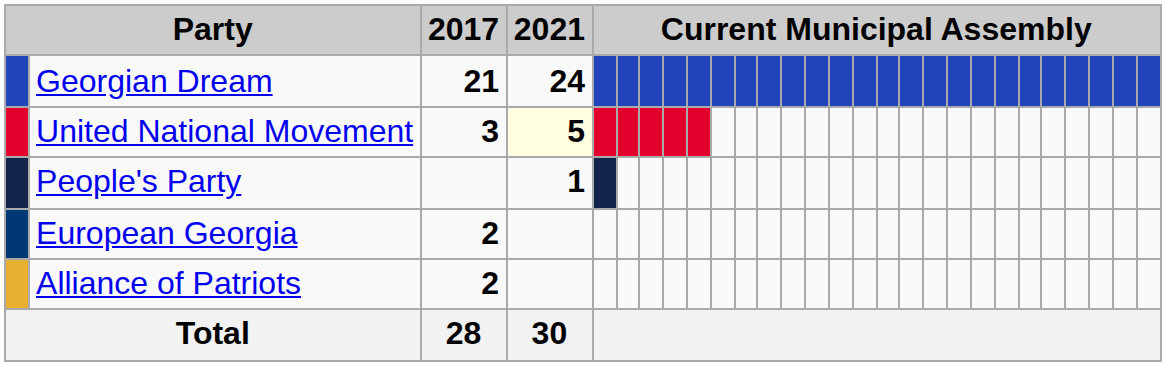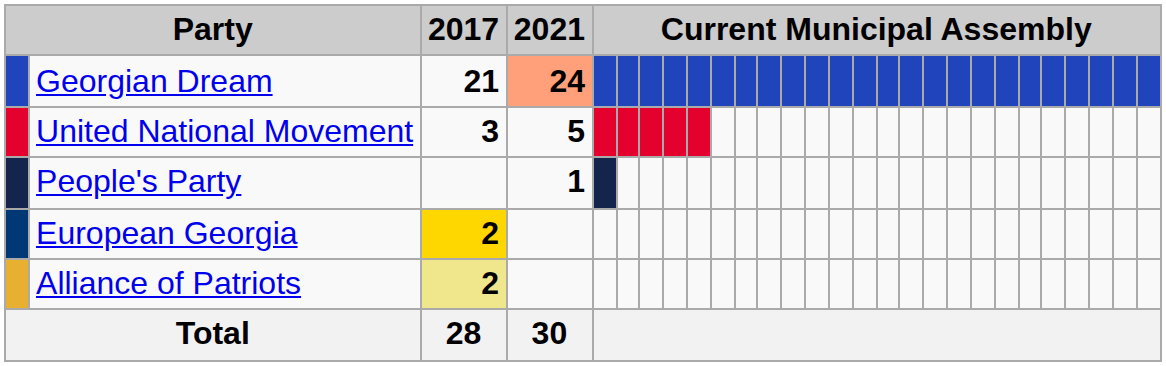Georgian Dream | 2021: no background -> lightsalmon background
United National Movement | 2021: lightyellow background -> no background
European Georgia | 2017: no background -> gold background
Alliance of Patriots | 2017: no background -> khaki background
